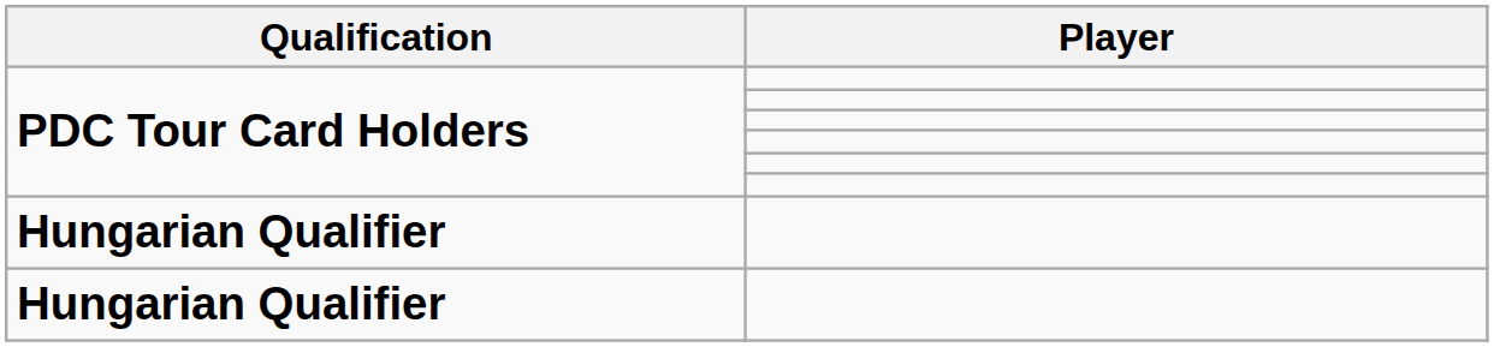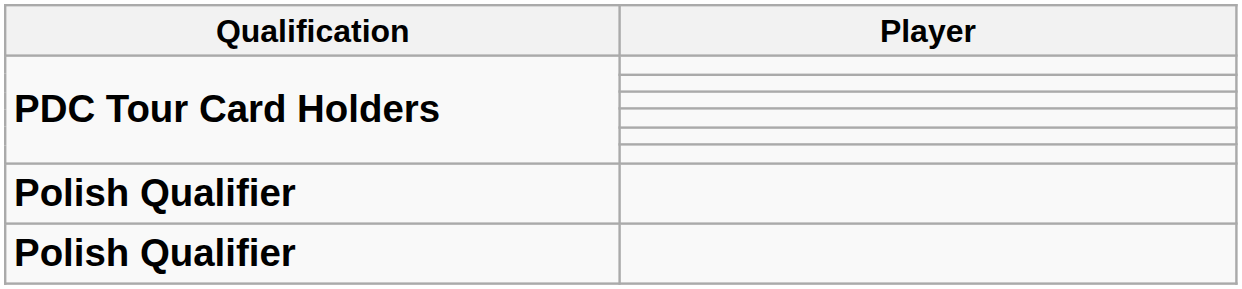row 8 | Qualification: Hungarian Qualifier -> Polish Qualifier
row 9 | Qualification: Hungarian Qualifier -> Polish Qualifier
